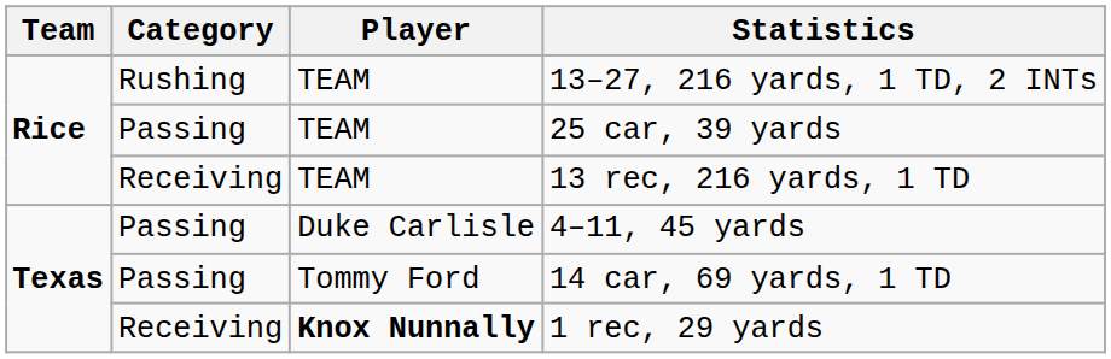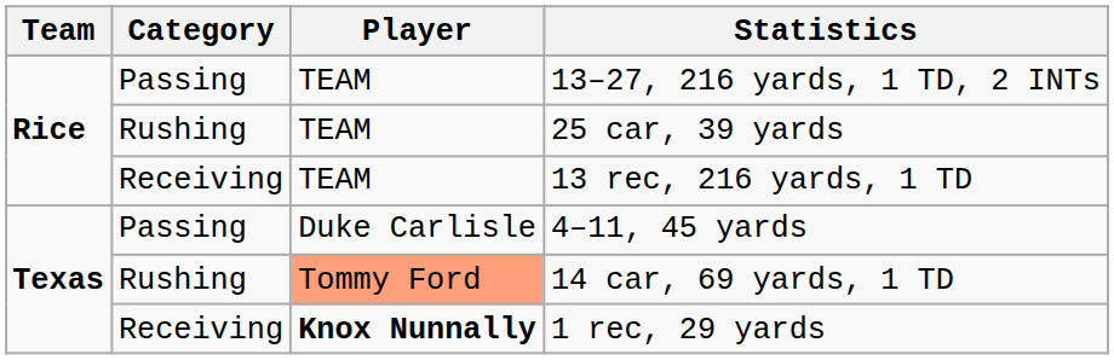13–27, 216 yards, 1 TD, 2 INTs | Category: Rushing -> Passing
25 car, 39 yards | Category: Passing -> Rushing
14 car, 69 yards, 1 TD | Category: Passing -> Rushing
14 car, 69 yards, 1 TD | Player: no background -> lightsalmon background
